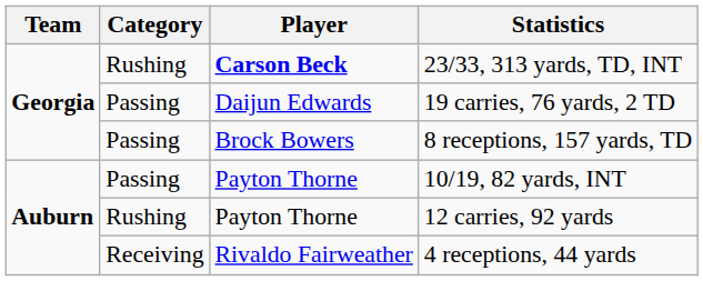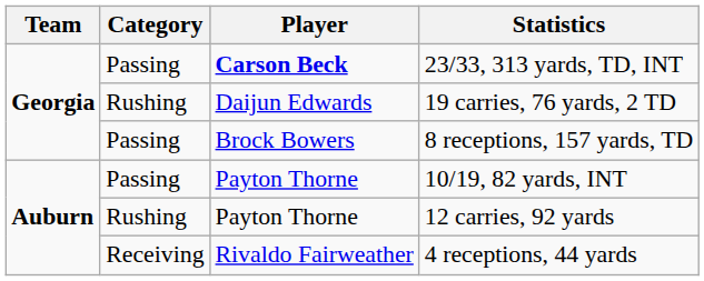23/33, 313 yards, TD, INT | Category: Rushing -> Passing
19 carries, 76 yards, 2 TD | Category: Passing -> Rushing
